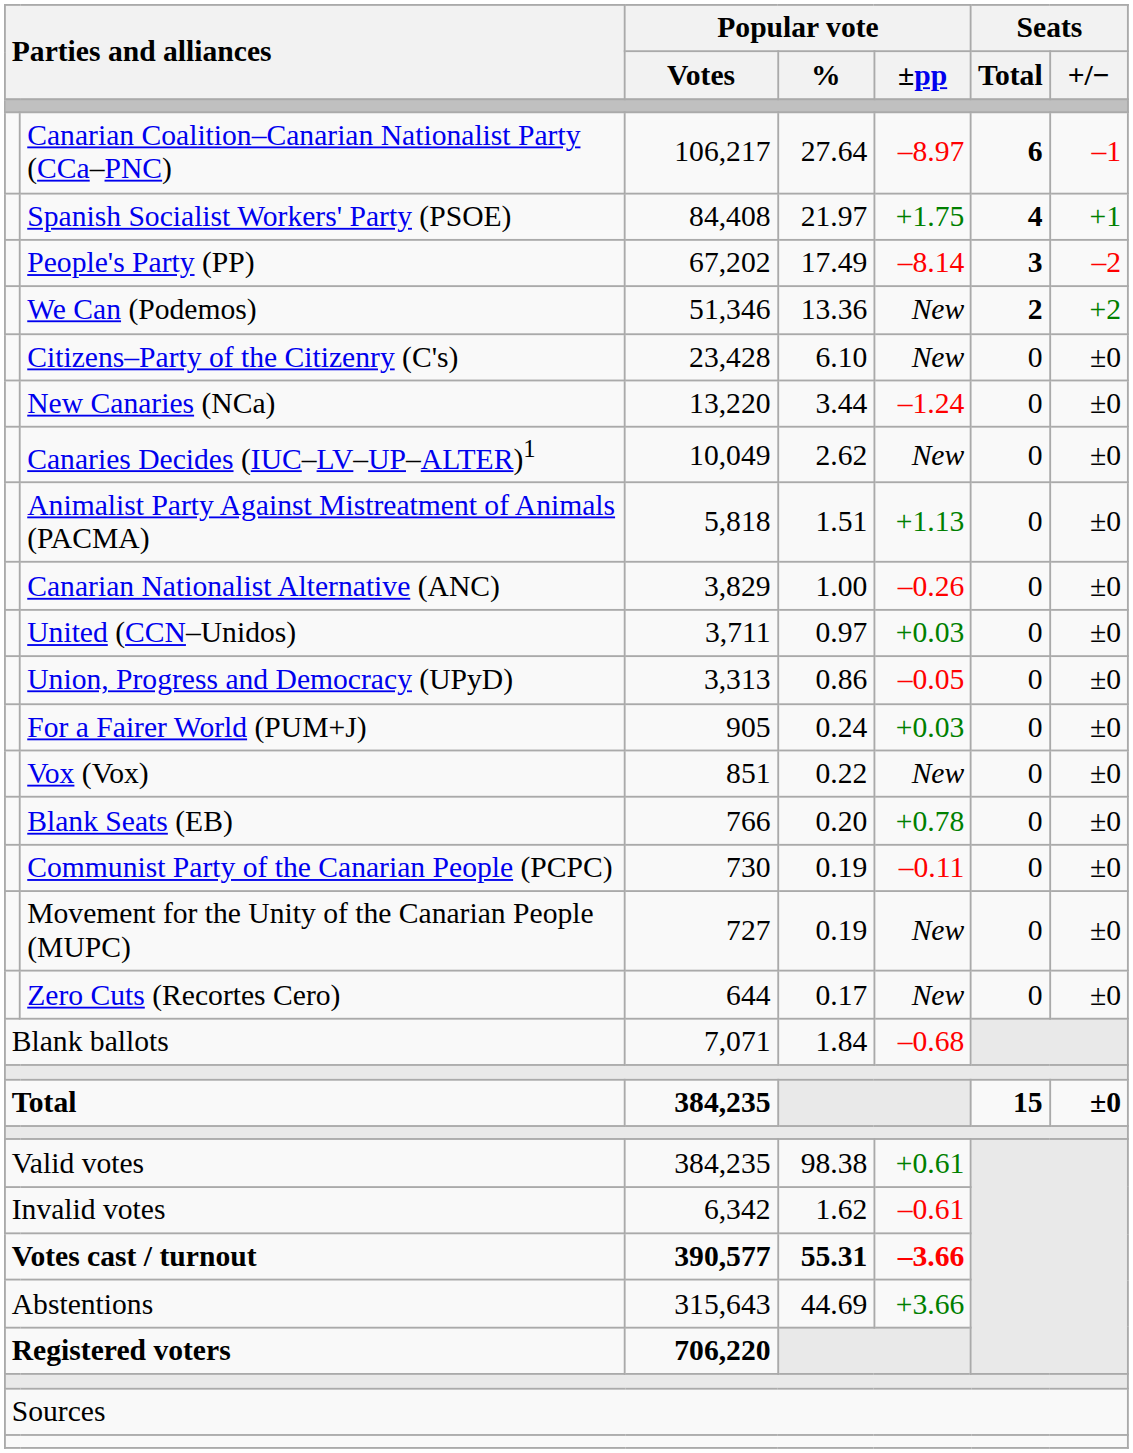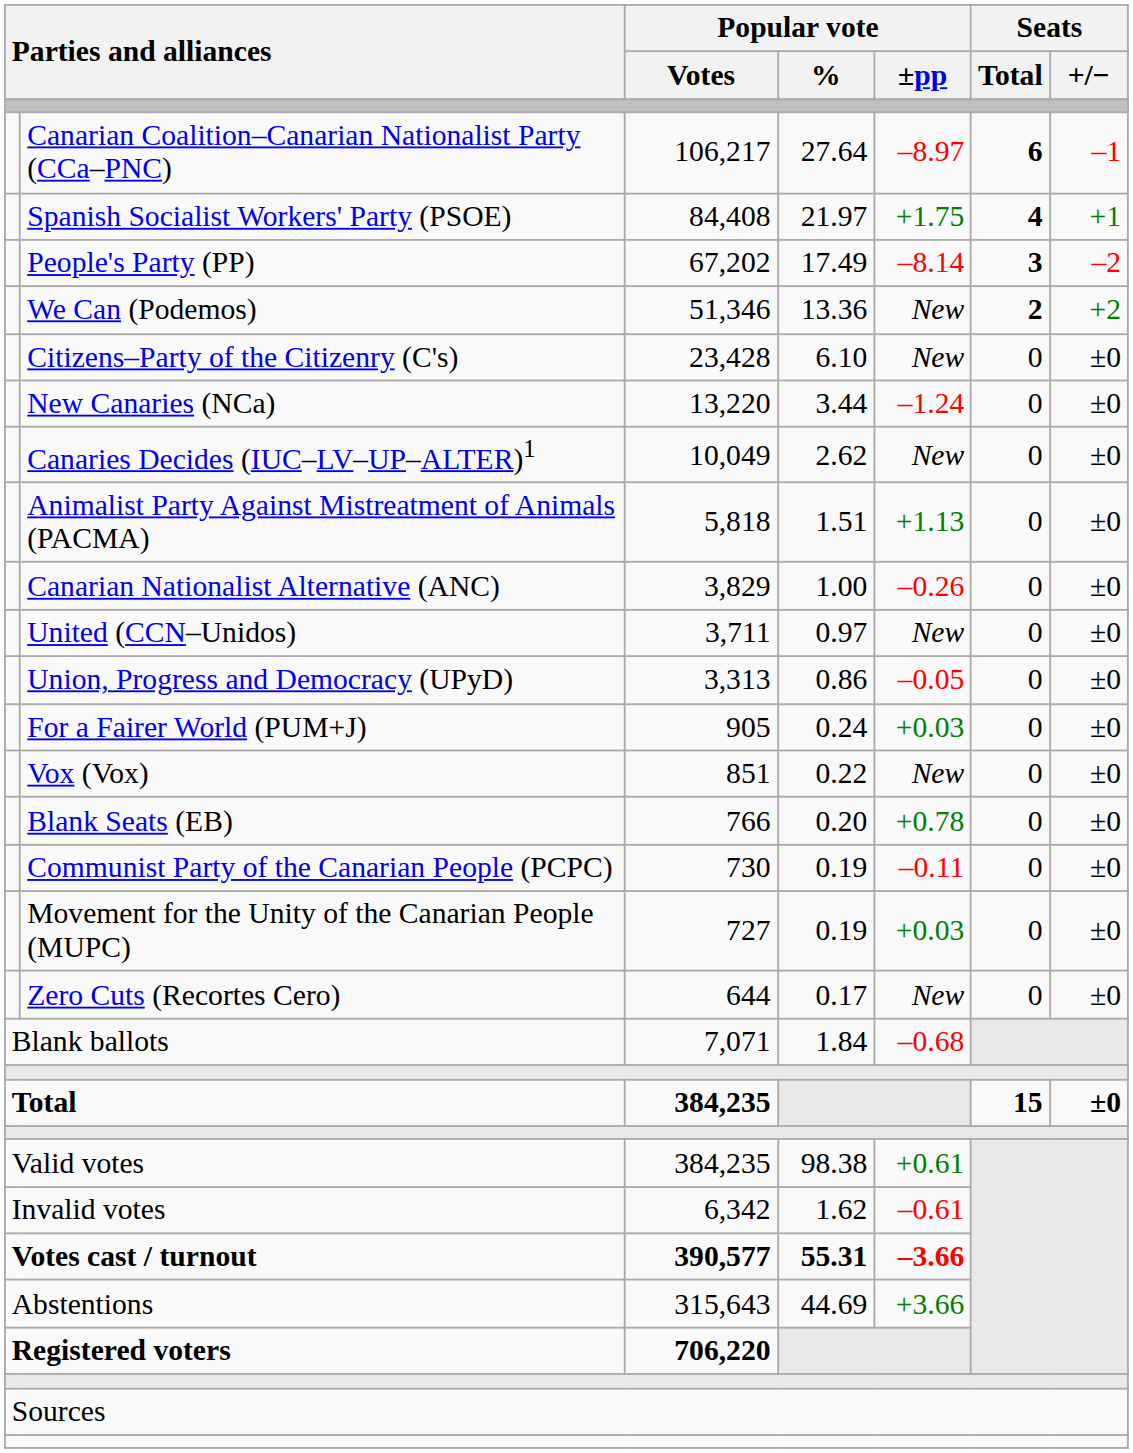United (CCN–Unidos) | Popular vote / ±pp: +0.03 -> New
Movement for the Unity of the Canarian People (MUPC) | Popular vote / ±pp: New -> +0.03
